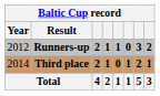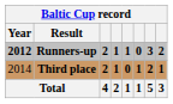Runners-up | Year: normal -> bold
